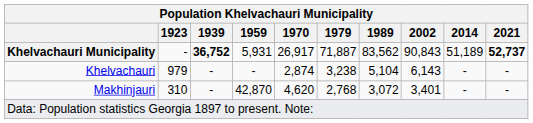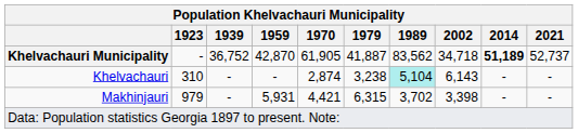Khelvachauri Municipality | 1939: bold -> normal
Khelvachauri Municipality | 1959: 5,931 -> 42,870
Khelvachauri Municipality | 1970: 26,917 -> 61,905
Khelvachauri Municipality | 1979: 71,887 -> 41,887
Khelvachauri Municipality | 2002: 90,843 -> 34,718
Khelvachauri Municipality | 2014: normal -> bold
Khelvachauri Municipality | 2021: bold -> normal
Khelvachauri | 1923: 979 -> 310
Khelvachauri | 1989: no background -> paleturquoise background
Makhinjauri | 1923: 310 -> 979
Makhinjauri | 1959: 42,870 -> 5,931
Makhinjauri | 1970: 4,620 -> 4,421
Makhinjauri | 1979: 2,768 -> 6,315
Makhinjauri | 1989: 3,072 -> 3,702
Makhinjauri | 2002: 3,401 -> 3,398
